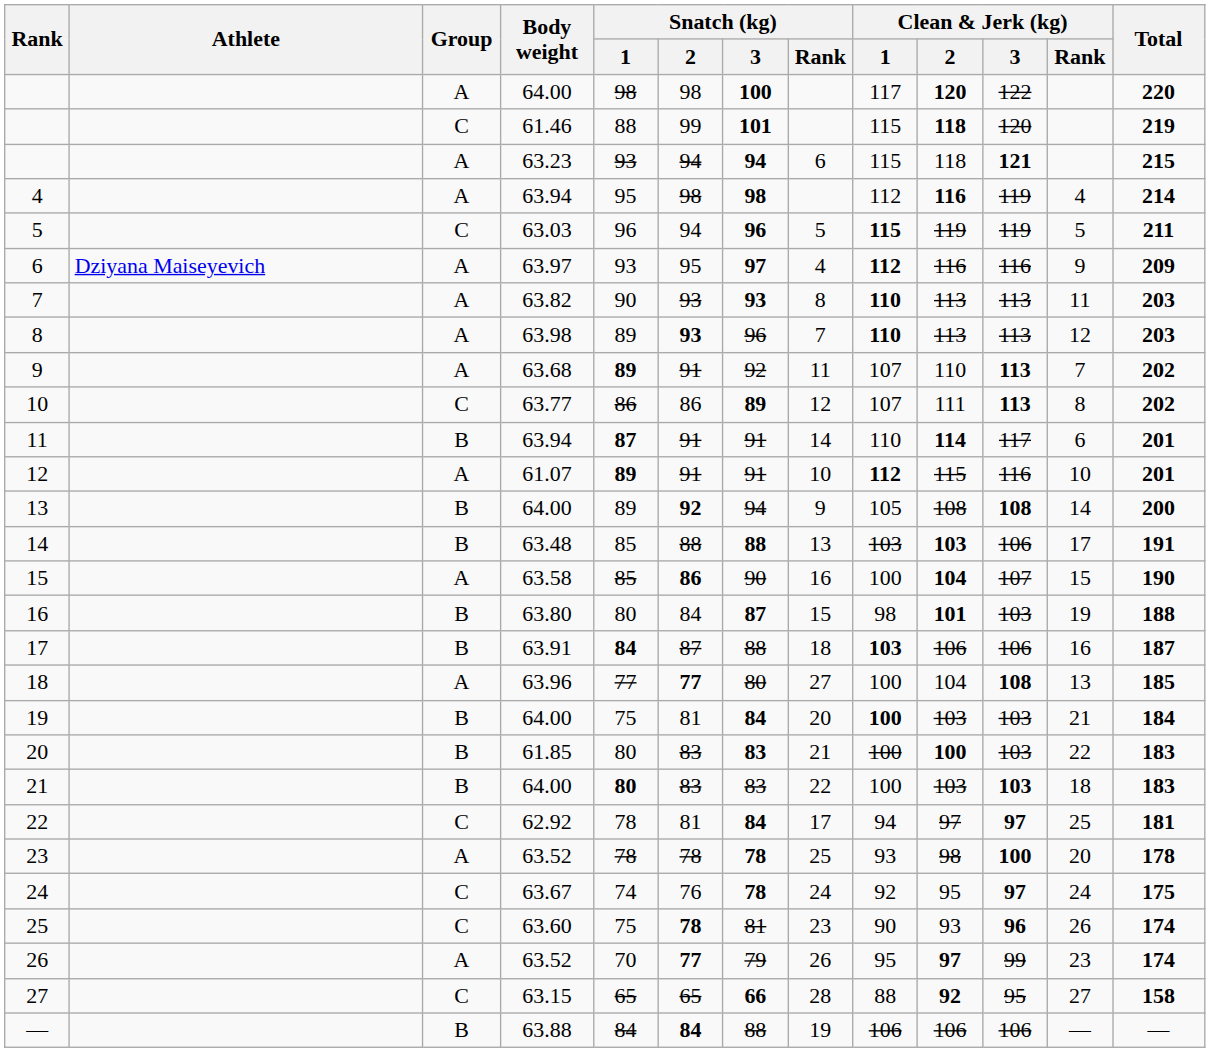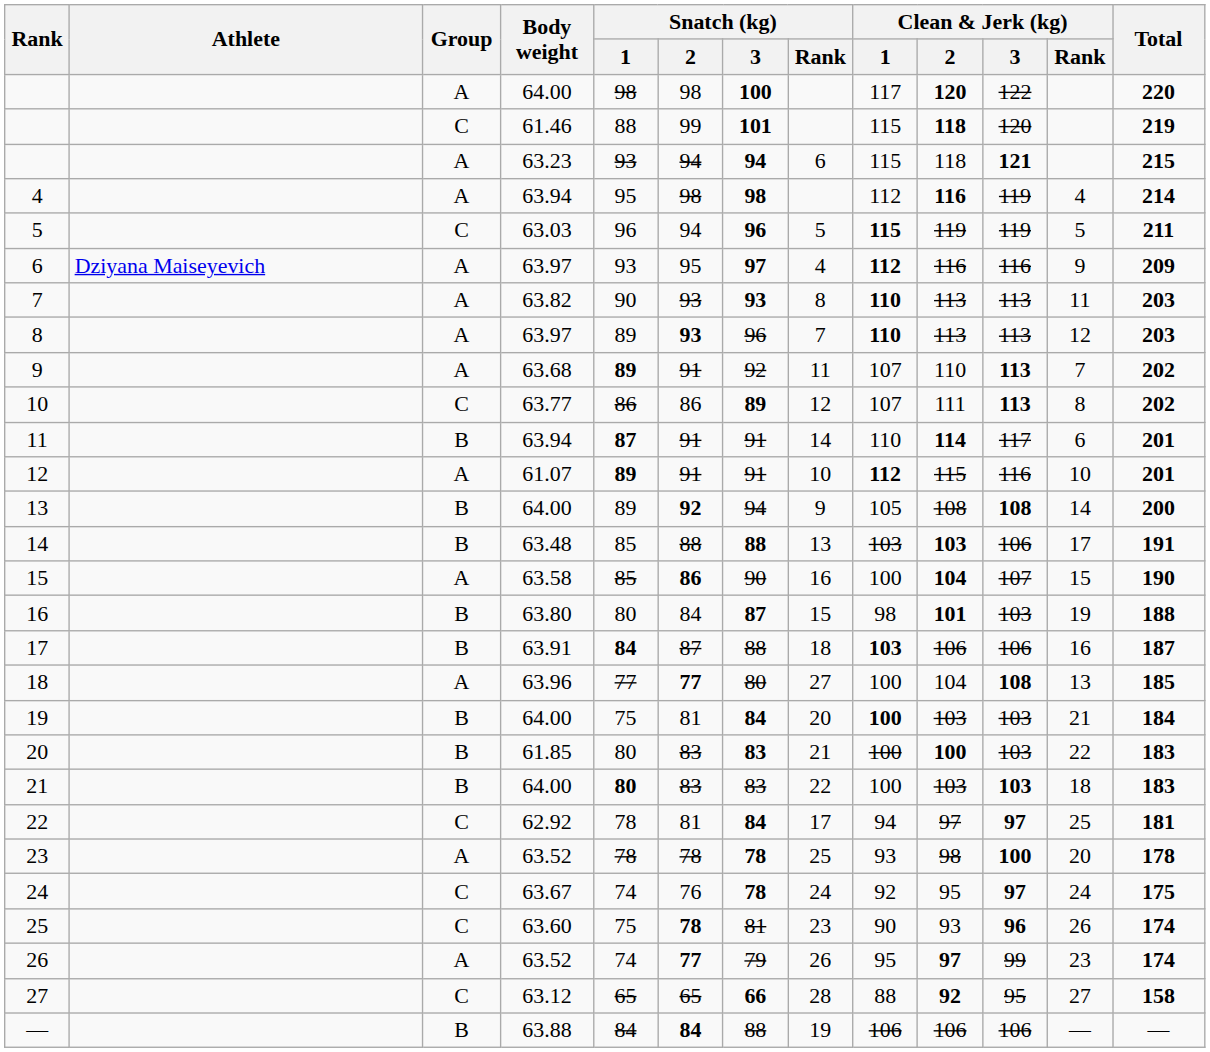row 10 | Body weight: 63.98 -> 63.97
row 28 | Snatch (kg) / 1: 70 -> 74
row 29 | Body weight: 63.15 -> 63.12
